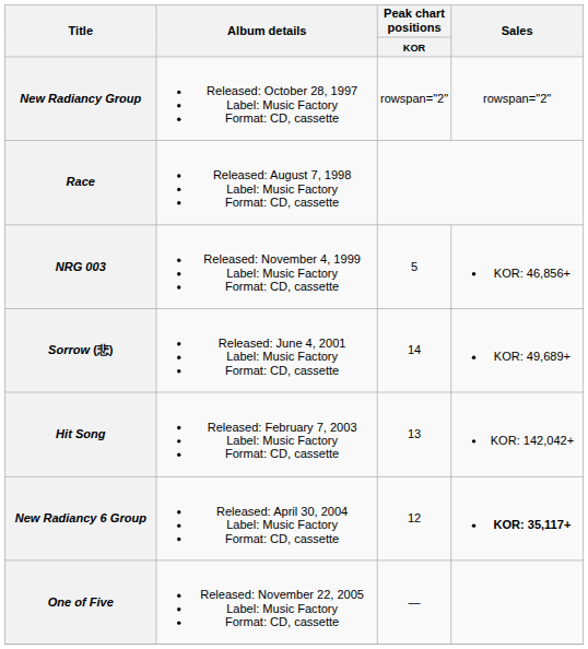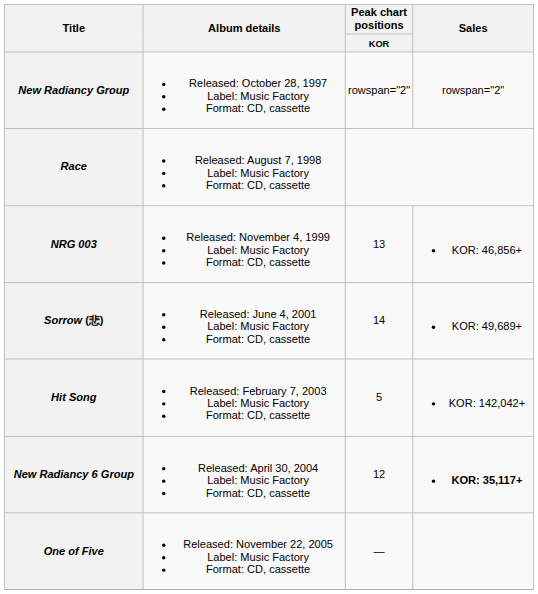NRG 003 | Peak chart positions / KOR: 5 -> 13
Hit Song | Peak chart positions / KOR: 13 -> 5
